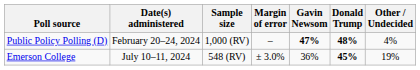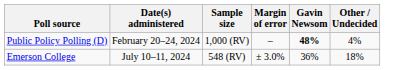- column: Donald Trump | 48% | 45%
Public Policy Polling (D) | Gavin Newsom: 47% -> 48%
Emerson College | Other / Undecided: 19% -> 18%
